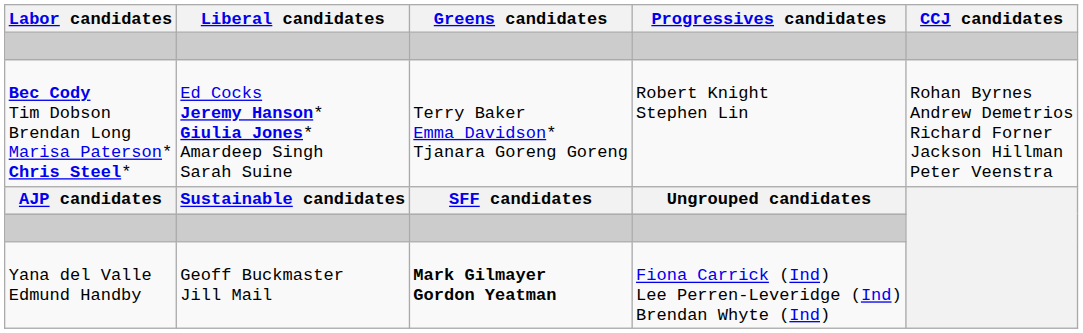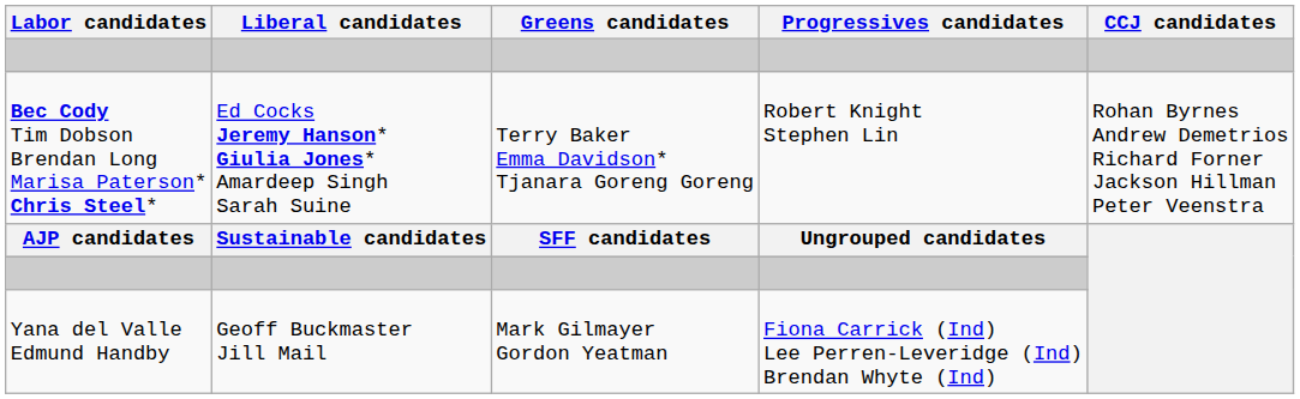Yana del Valle Edmund Handby | Greens candidates: bold -> normal
